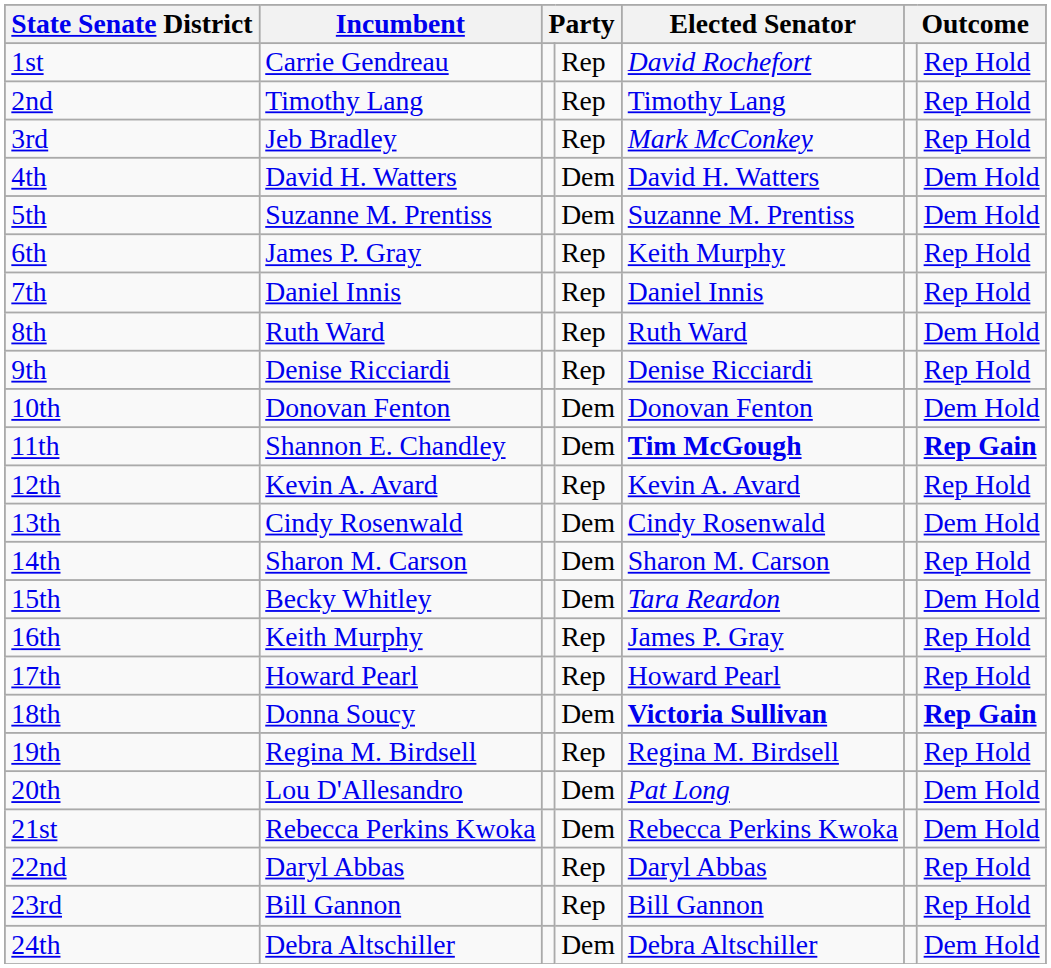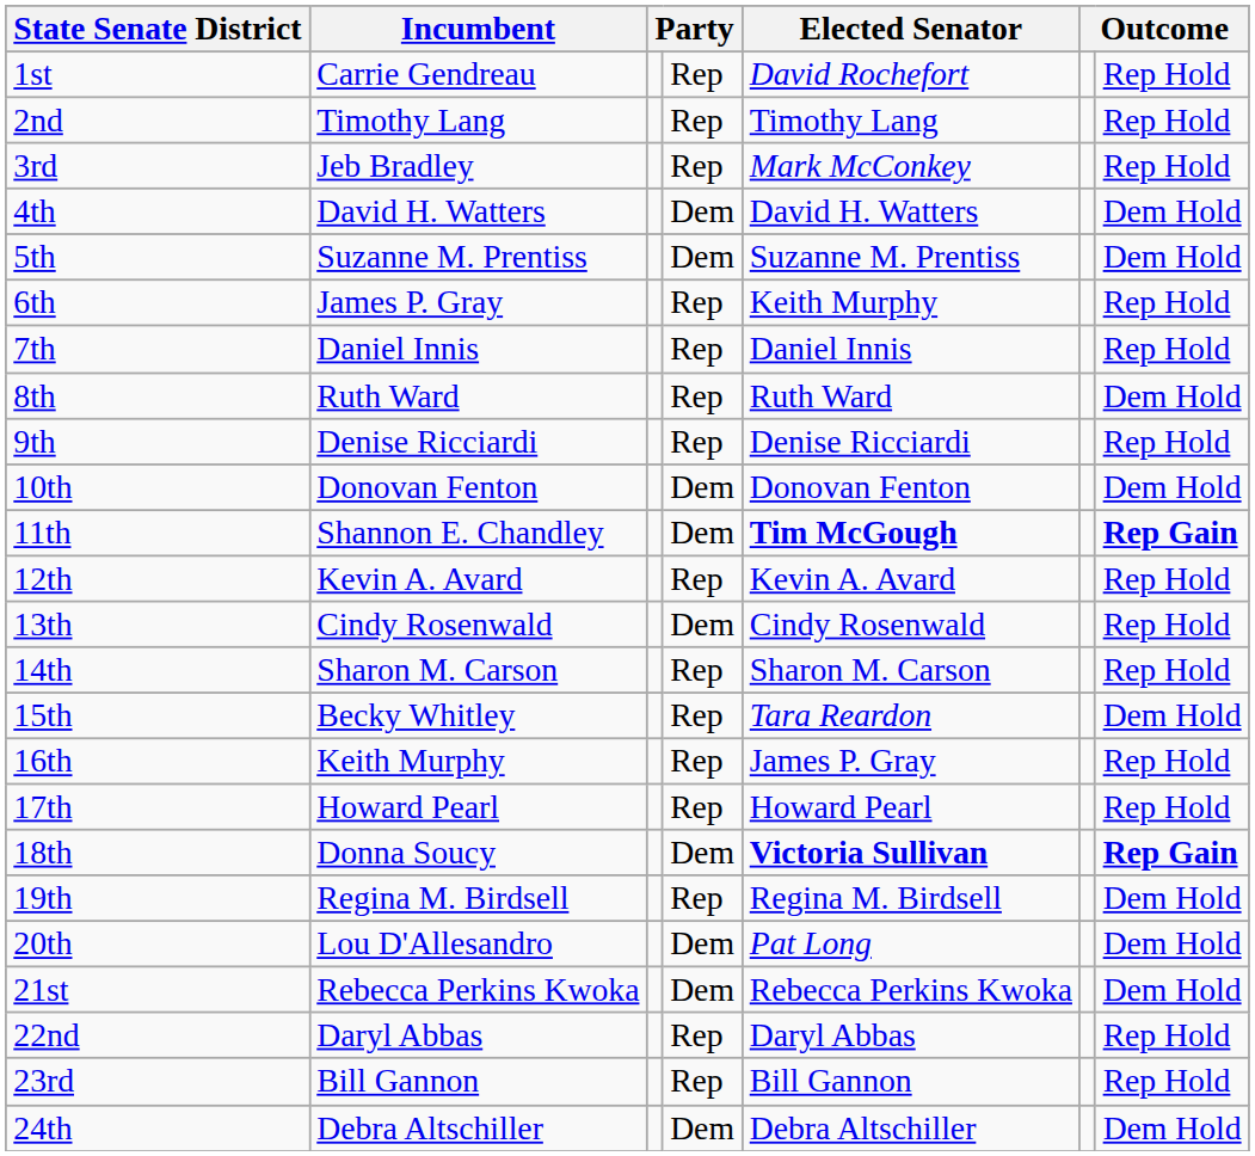13th | column 7: Dem Hold -> Rep Hold
14th | column 4: Dem -> Rep
15th | column 4: Dem -> Rep
19th | column 7: Rep Hold -> Dem Hold
